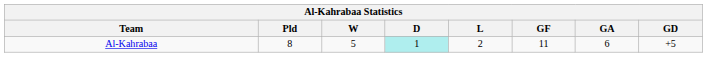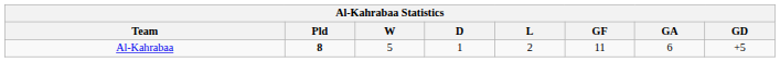Al-Kahrabaa | Pld: normal -> bold
Al-Kahrabaa | D: paleturquoise background -> no background
